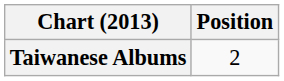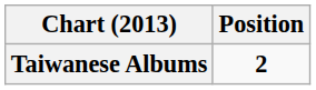Taiwanese Albums | Position: normal -> bold
